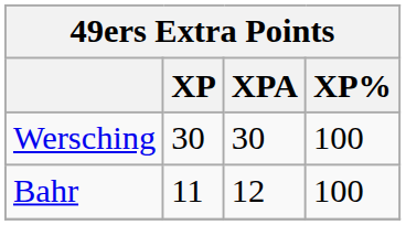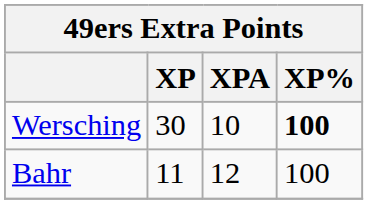Wersching | XPA: 30 -> 10
Wersching | XP%: normal -> bold
